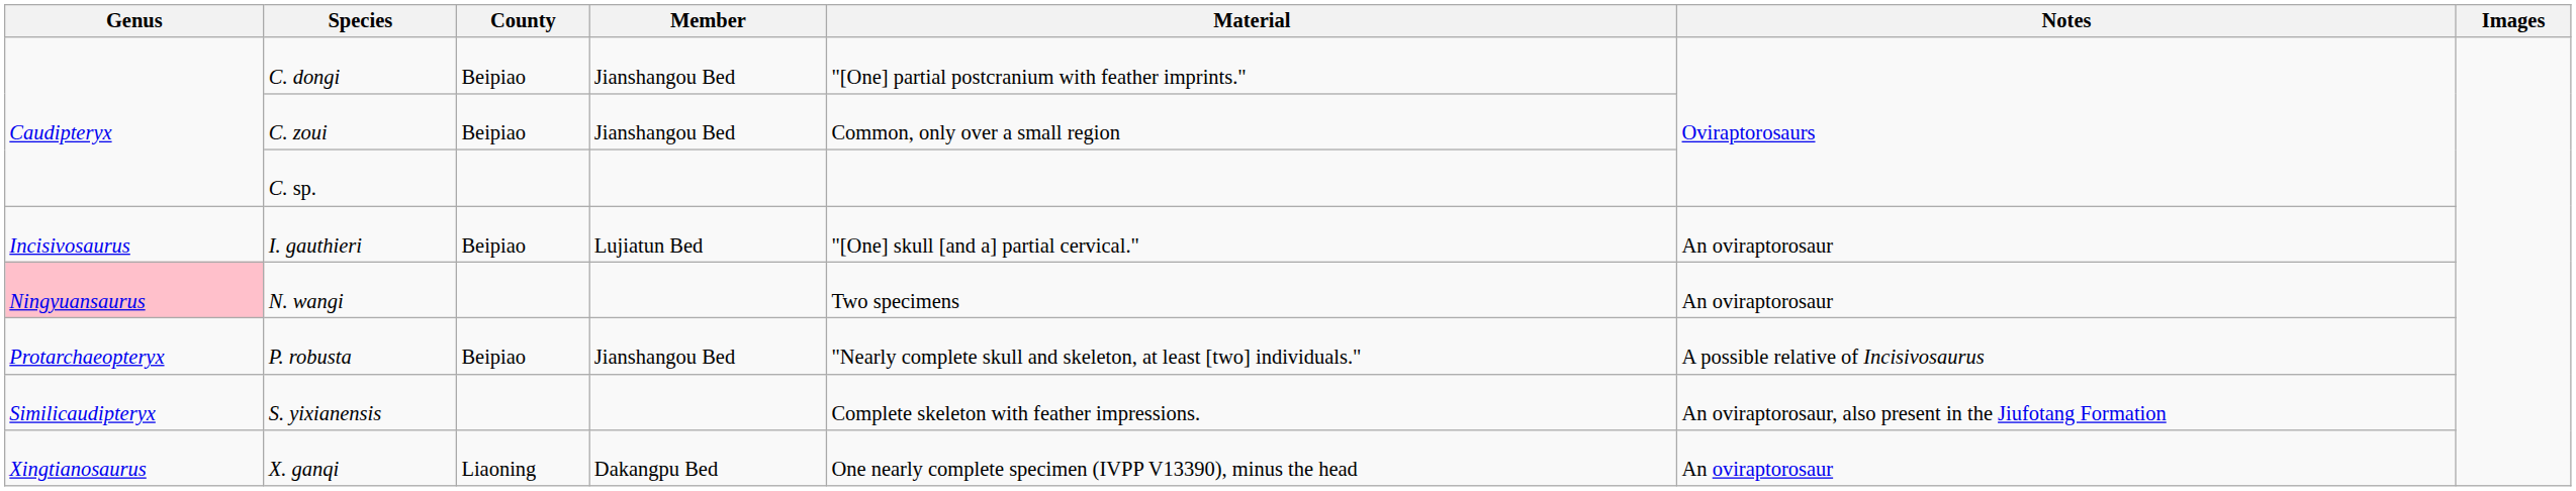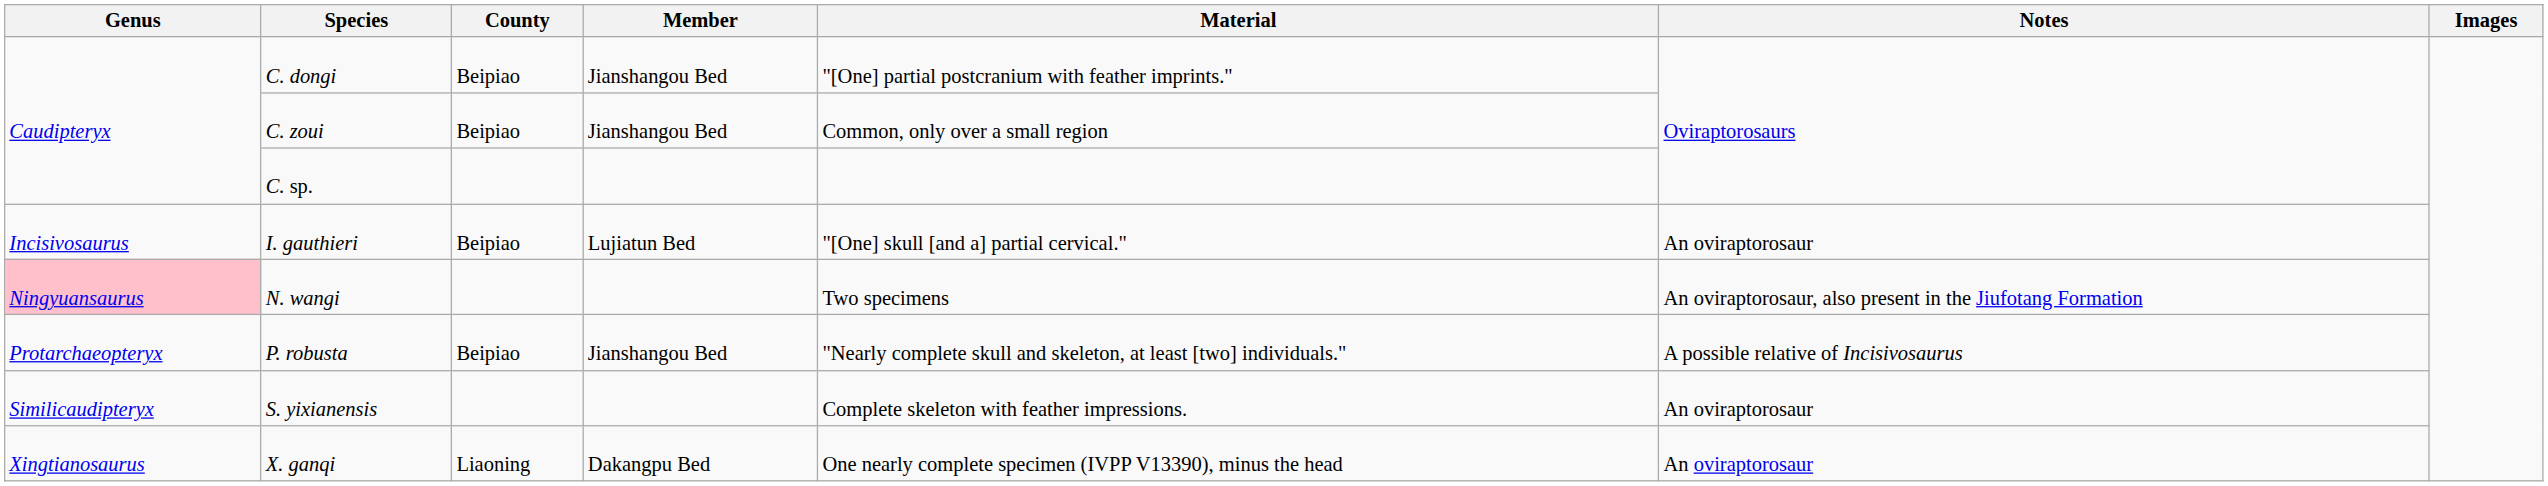N. wangi | Notes: An oviraptorosaur -> An oviraptorosaur, also present in the Jiufotang Formation
S. yixianensis | Notes: An oviraptorosaur, also present in the Jiufotang Formation -> An oviraptorosaur
